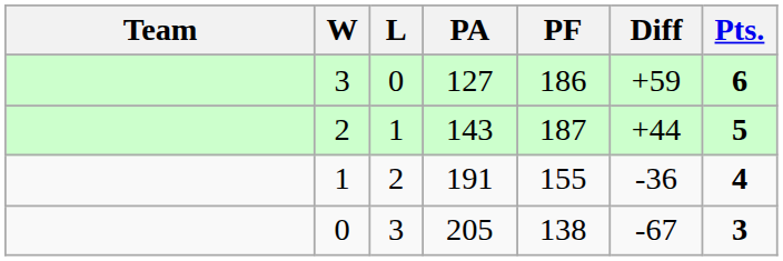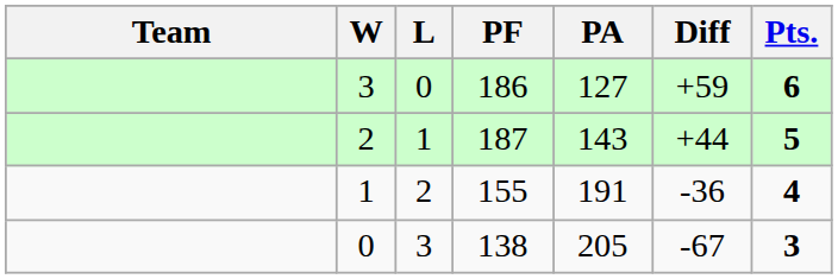columns swapped: PF <-> PA
